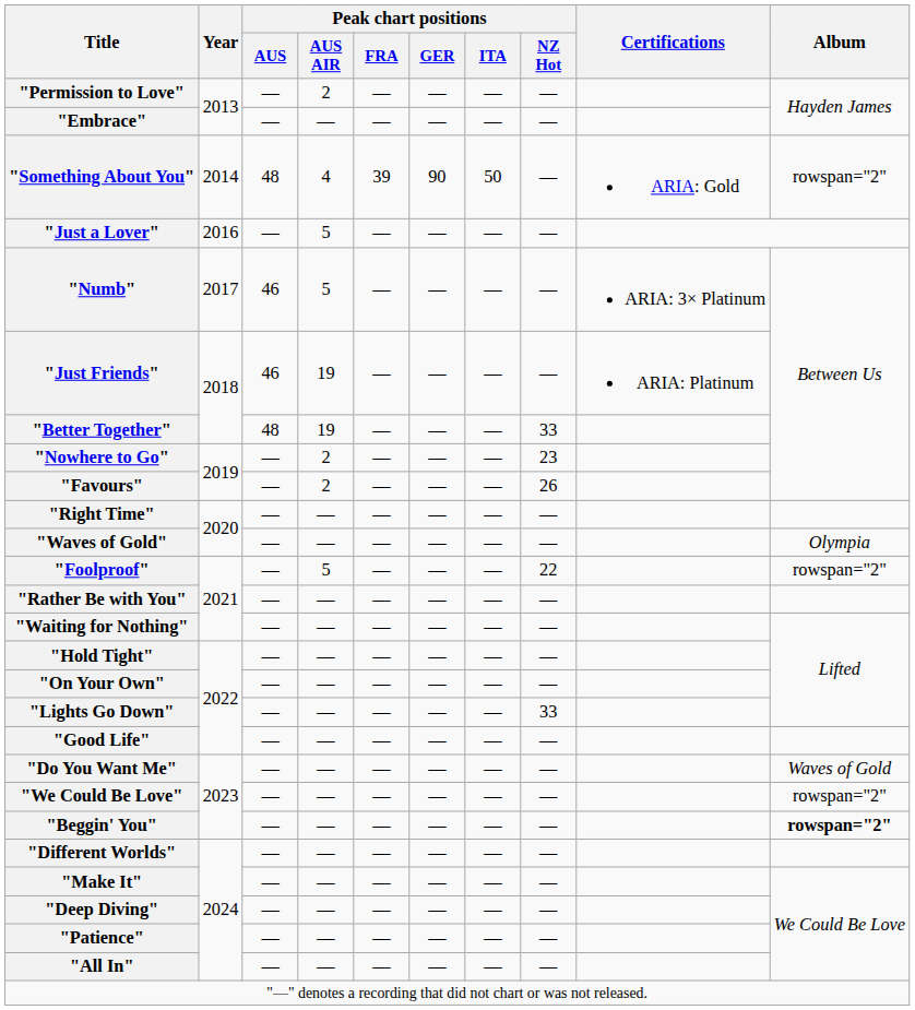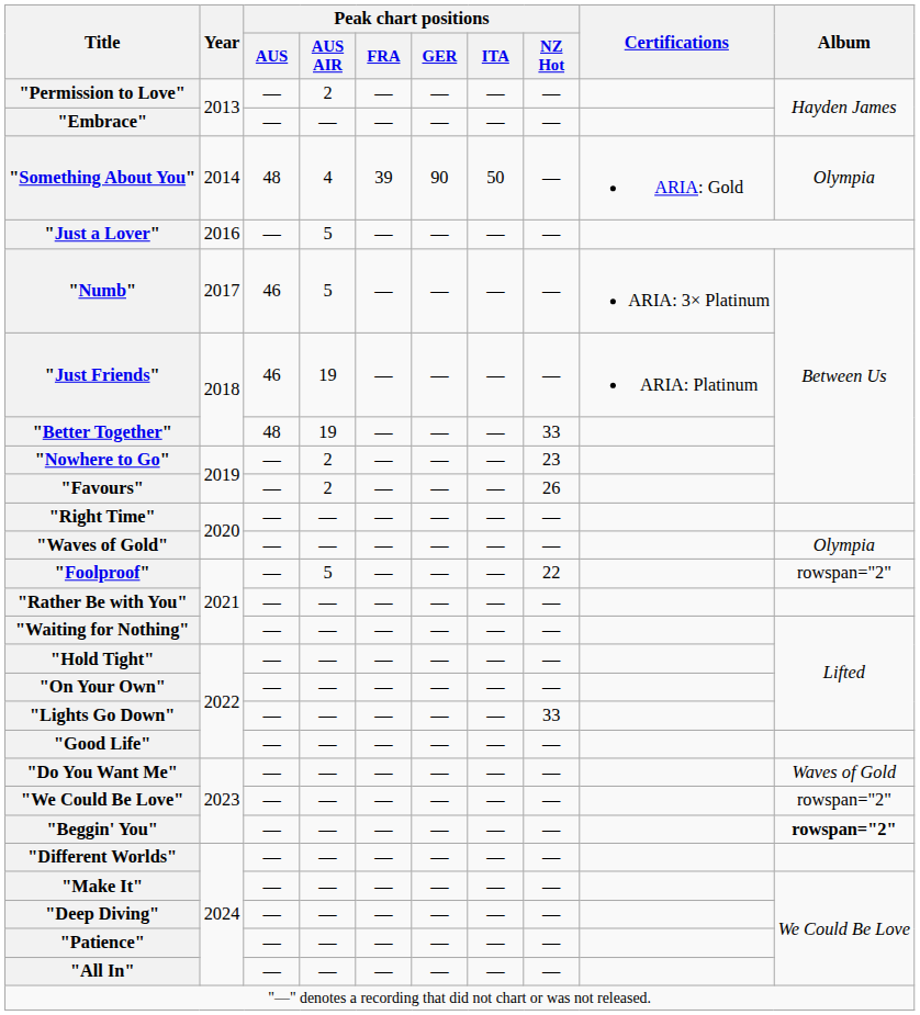"Something About You" | Album: rowspan="2" -> Olympia
